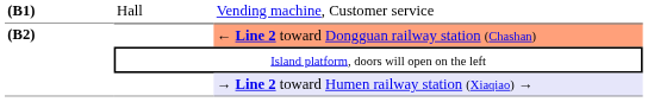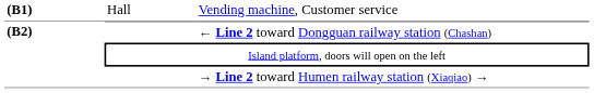← Line 2 toward Dongguan railway station (Chashan) | column 3: lightsalmon background -> no background
→ Line 2 toward Humen railway station (Xiaqiao) → | column 3: lavender background -> no background
